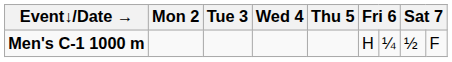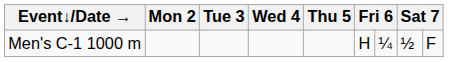Men's C-1 1000 m | Event↓/Date →: bold -> normal
